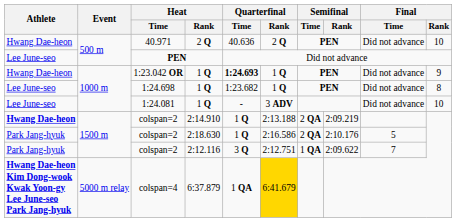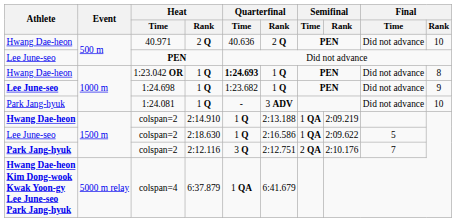1:23.042 OR | Final / Rank: 9 -> 8
1:24.698 | Athlete: normal -> bold
1:24.698 | Final / Rank: 8 -> 9
1:24.081 | Athlete: Lee June-seo -> Park Jang-hyuk
colspan=2 / 2:14.910 | Semifinal / Time: 2 QA -> 1 QA
colspan=2 / 2:18.630 | Athlete: Park Jang-hyuk -> Lee June-seo
colspan=2 / 2:18.630 | Semifinal / Time: 2 QA -> 1 QA
colspan=2 / 2:18.630 | Semifinal / Rank: 2:10.176 -> 2:09.622
colspan=2 / 2:12.116 | Athlete: normal -> bold
colspan=2 / 2:12.116 | Semifinal / Time: 1 QA -> 2 QA
colspan=2 / 2:12.116 | Semifinal / Rank: 2:09.622 -> 2:10.176
colspan=4 | Quarterfinal / Rank: gold background -> no background
